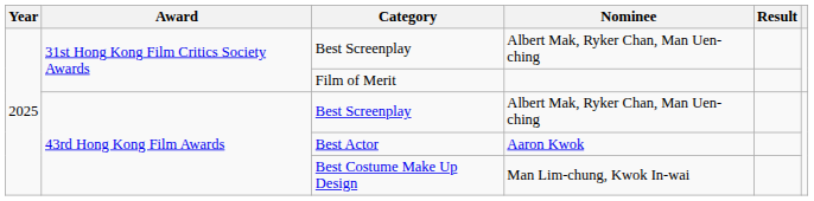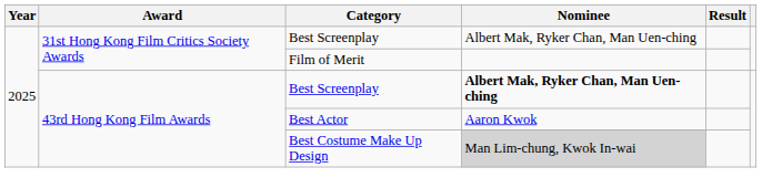43rd Hong Kong Film Awards / Best Screenplay | Nominee: normal -> bold
Best Costume Make Up Design | Nominee: no background -> lightgrey background
